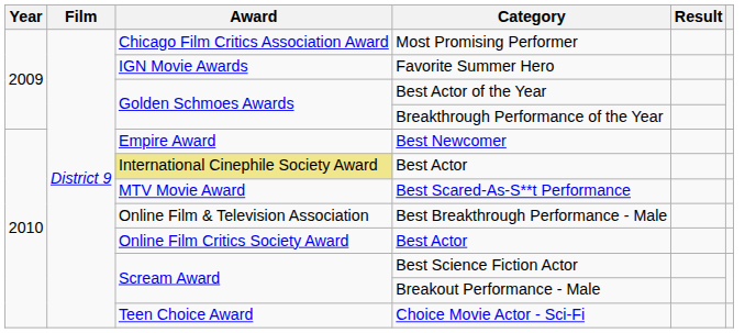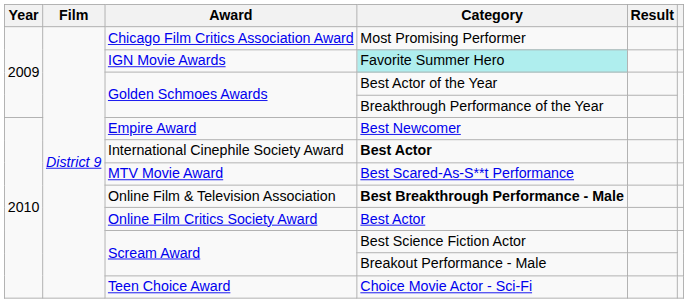Favorite Summer Hero | Category: no background -> paleturquoise background
International Cinephile Society Award / Best Actor | Award: khaki background -> no background
International Cinephile Society Award / Best Actor | Category: normal -> bold
Best Breakthrough Performance - Male | Category: normal -> bold
